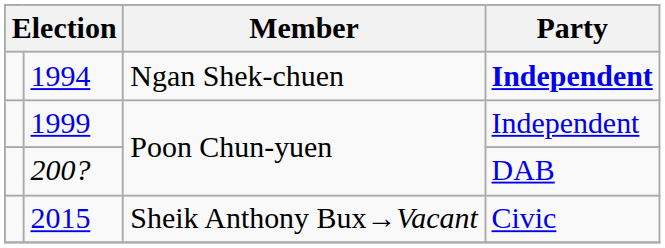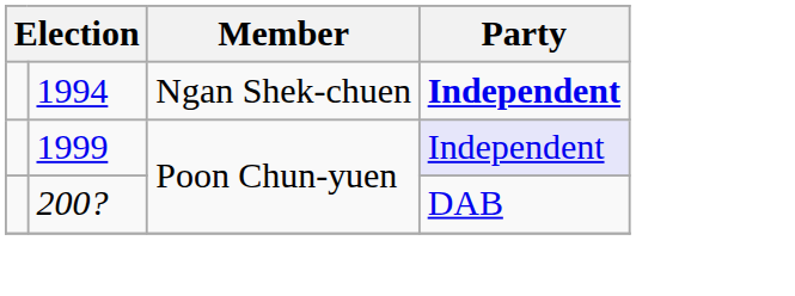1999 | Party: no background -> lavender background
- row: 2015 | Sheik Anthony Bux→Vacant | Civic
